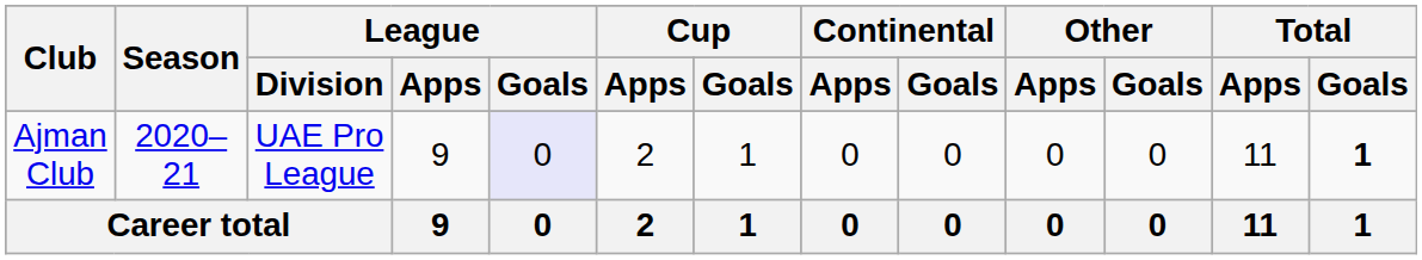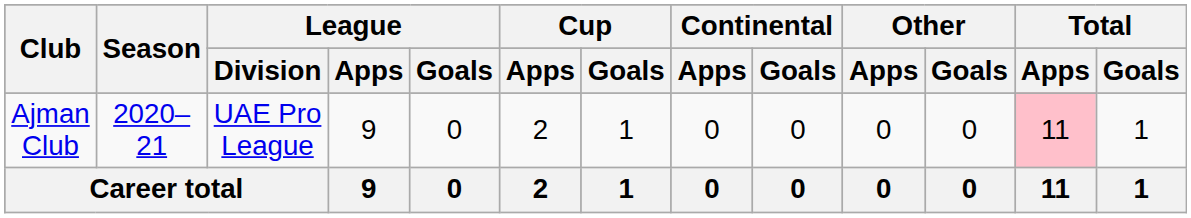Ajman Club | League / Goals: lavender background -> no background
Ajman Club | Total / Apps: no background -> pink background
Ajman Club | Total / Goals: bold -> normal
